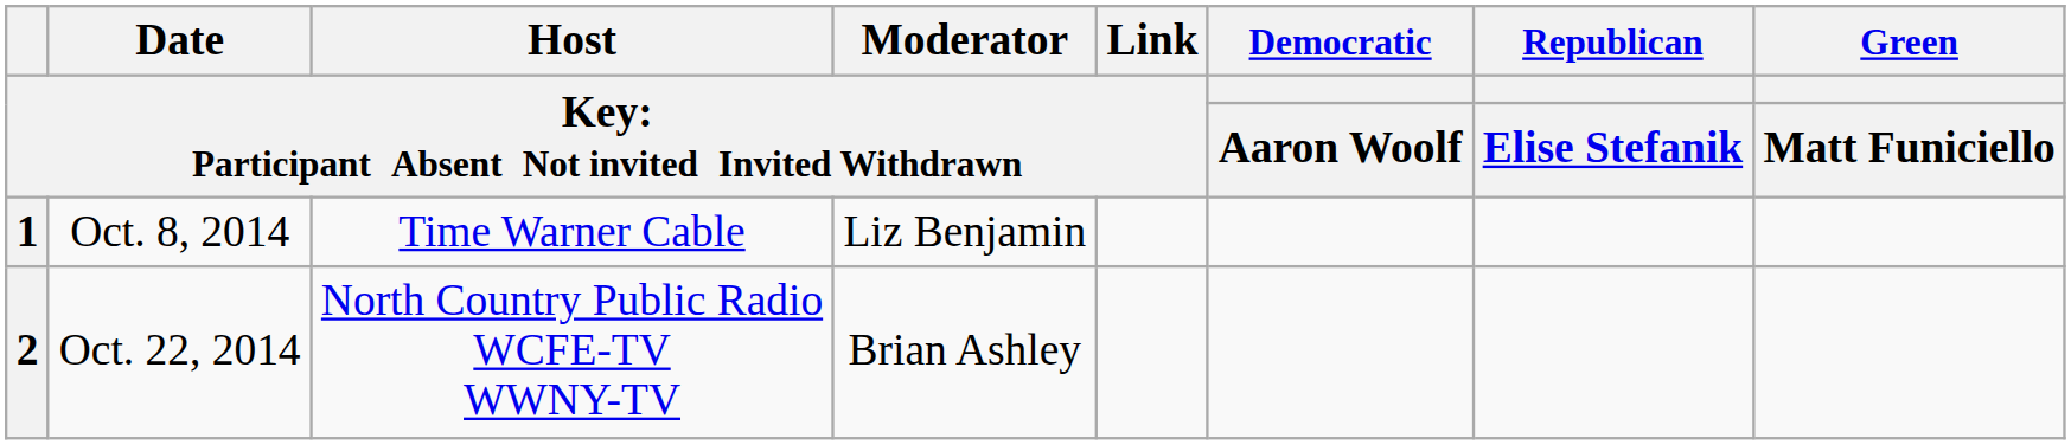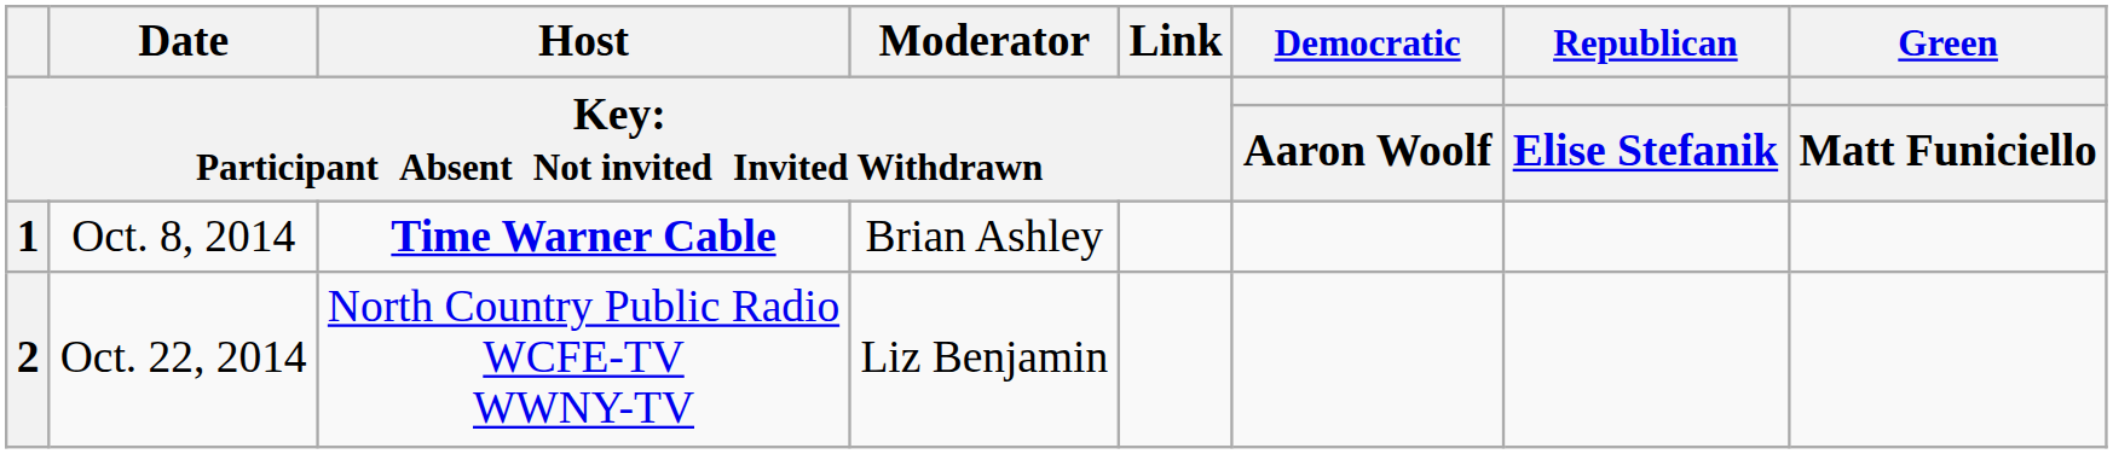1 | column 3: normal -> bold
1 | column 4: Liz Benjamin -> Brian Ashley
2 | column 4: Brian Ashley -> Liz Benjamin
